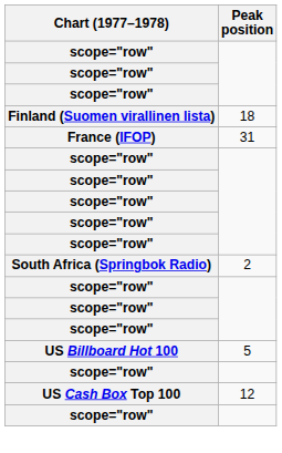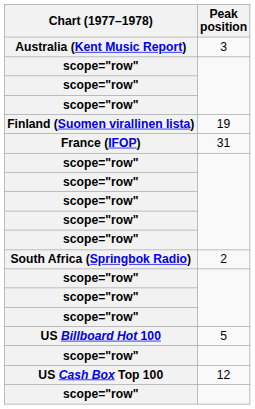+ row: Australia (Kent Music Report) | 3
Finland (Suomen virallinen lista) | Peak position: 18 -> 19
